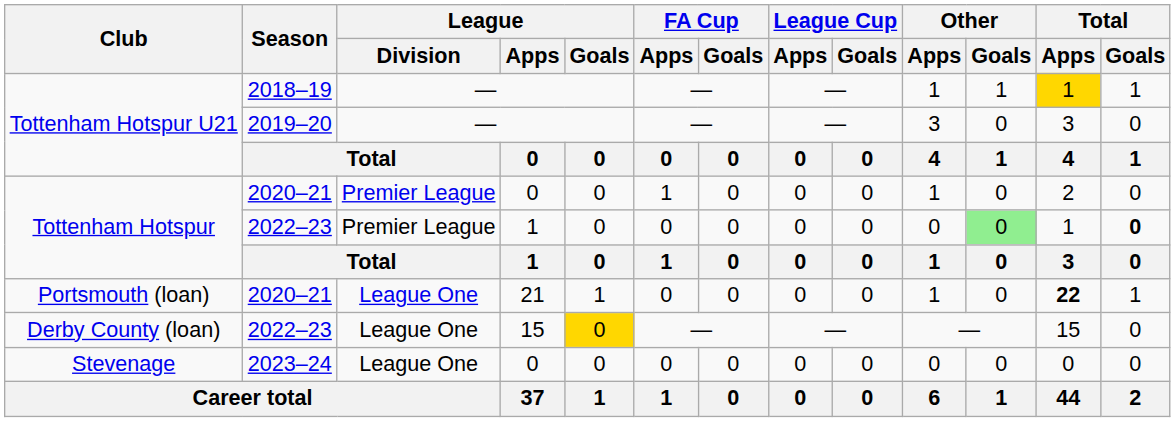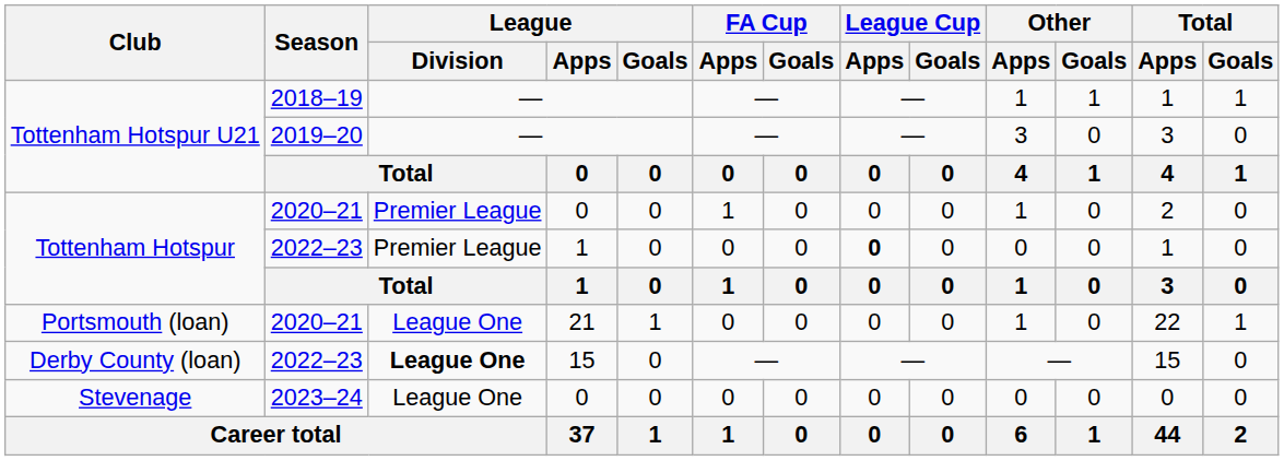Tottenham Hotspur U21 / 2018–19 | Total / Apps: gold background -> no background
Tottenham Hotspur / 2022–23 | League Cup / Apps: normal -> bold
Tottenham Hotspur / 2022–23 | Other / Goals: lightgreen background -> no background
Tottenham Hotspur / 2022–23 | Total / Goals: bold -> normal
Portsmouth (loan) | Total / Apps: bold -> normal
Derby County (loan) | League / Division: normal -> bold
Derby County (loan) | League / Goals: gold background -> no background
